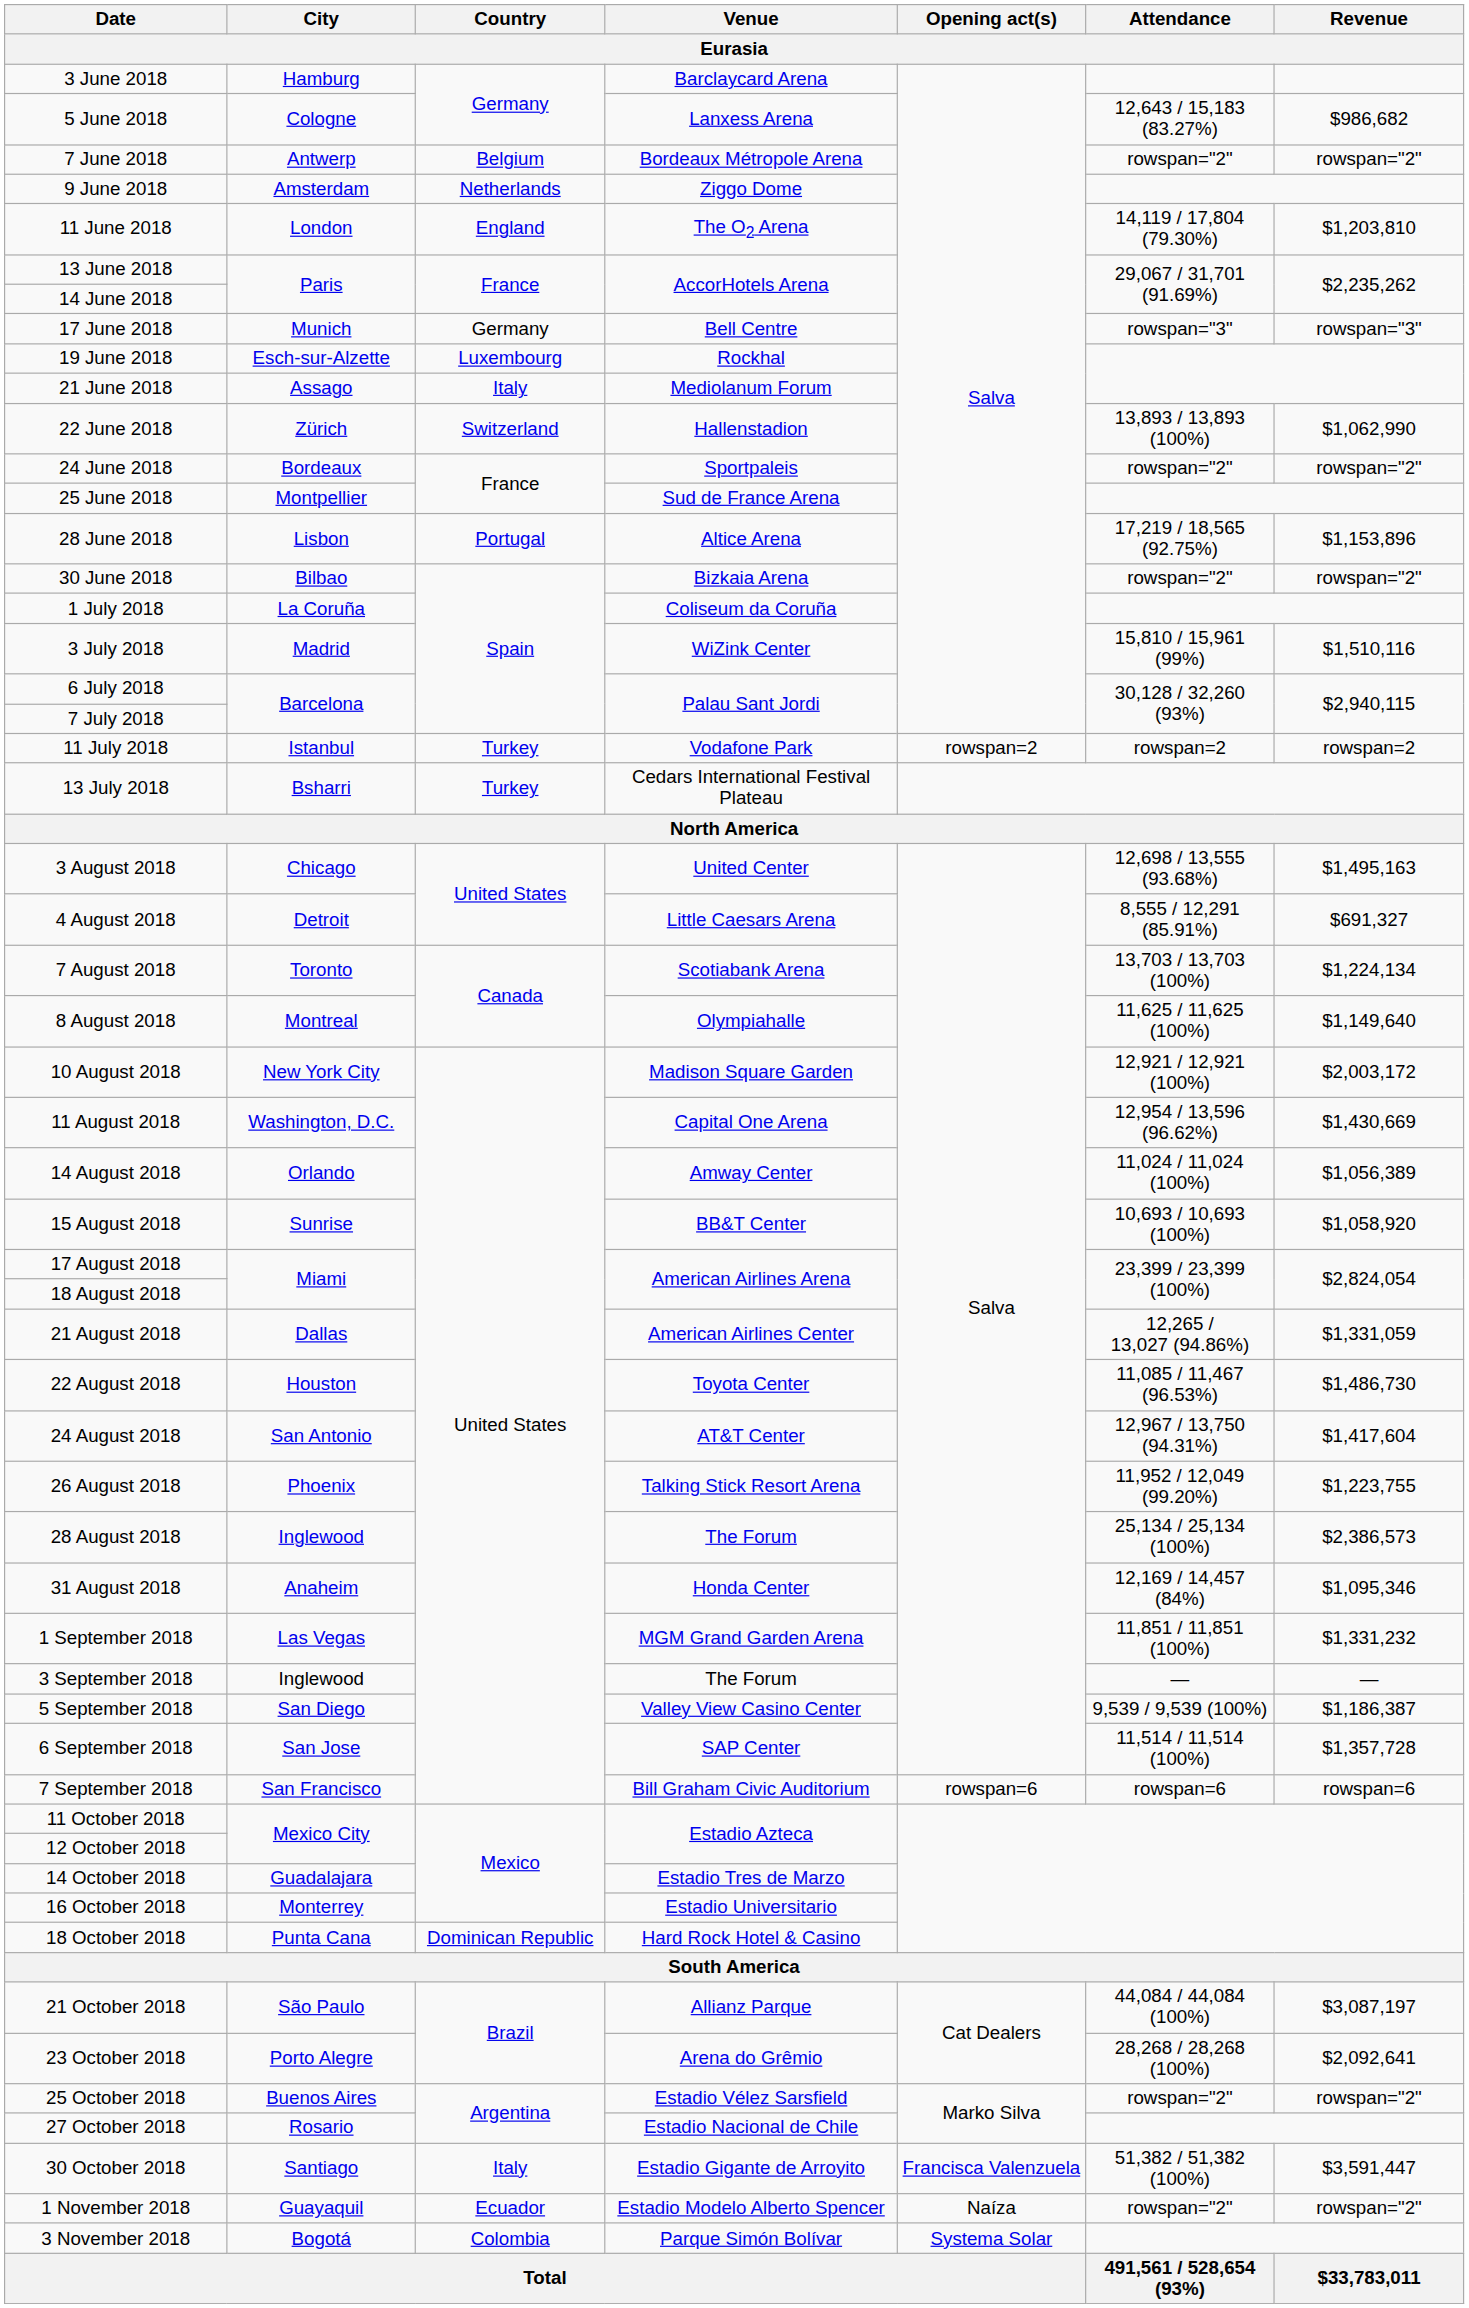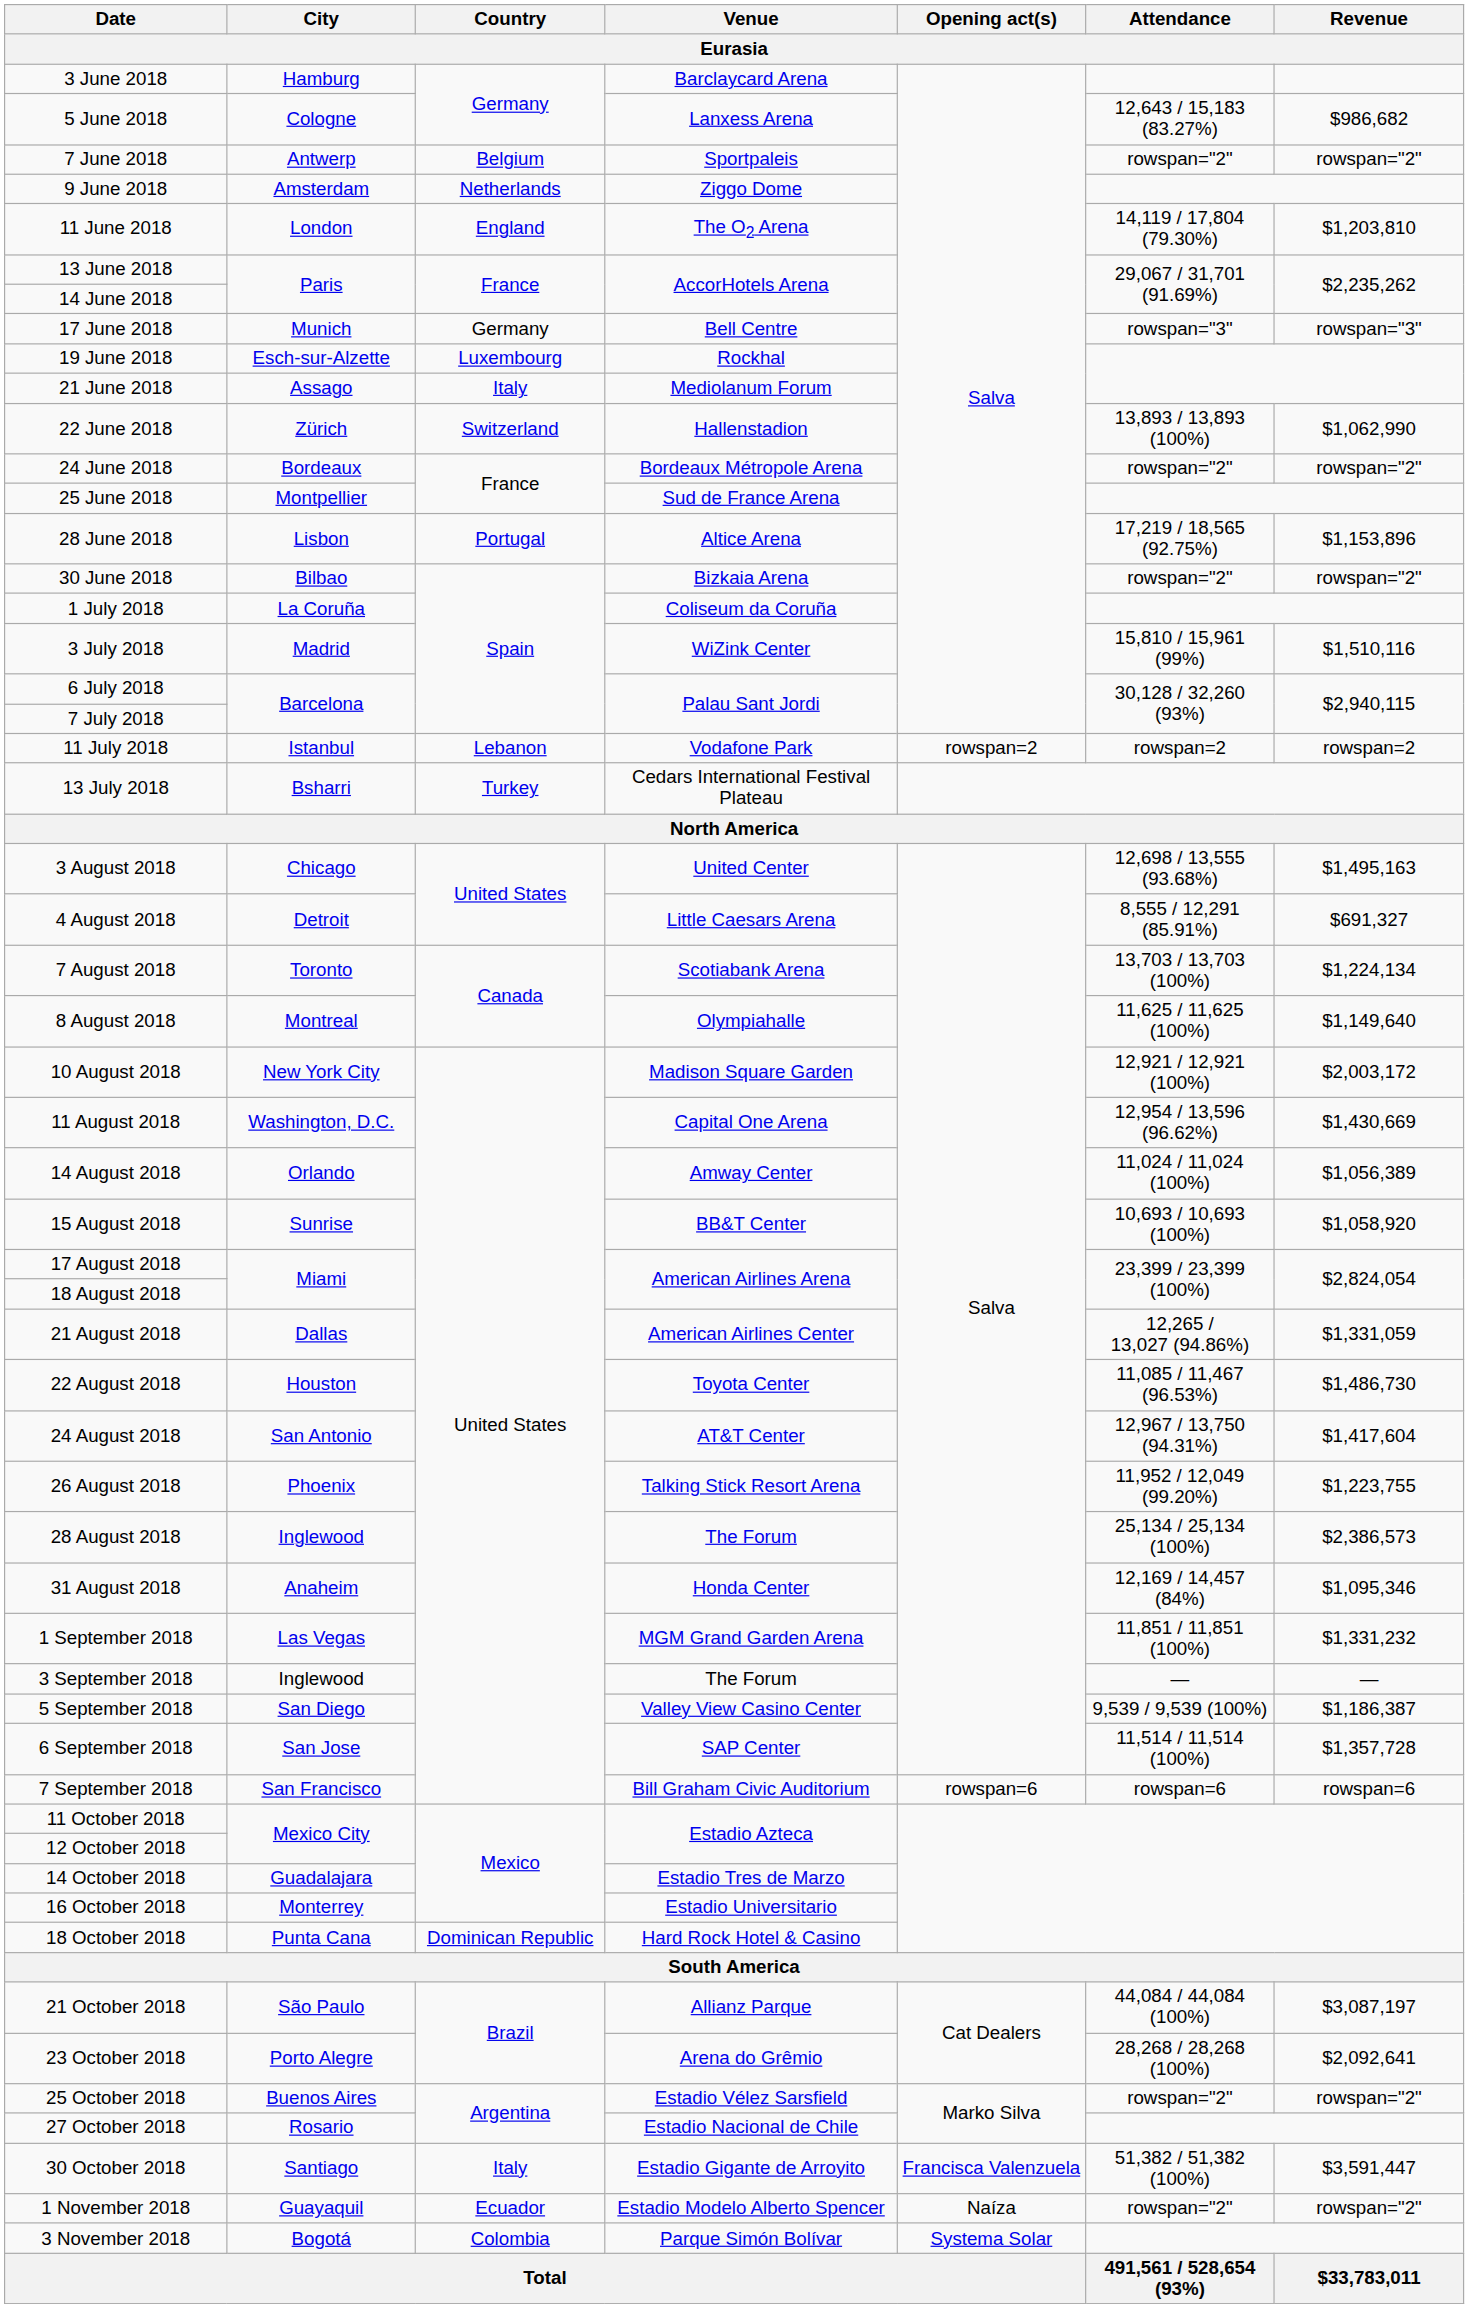7 June 2018 | Venue: Bordeaux Métropole Arena -> Sportpaleis
24 June 2018 | Venue: Sportpaleis -> Bordeaux Métropole Arena
11 July 2018 | Country: Turkey -> Lebanon
